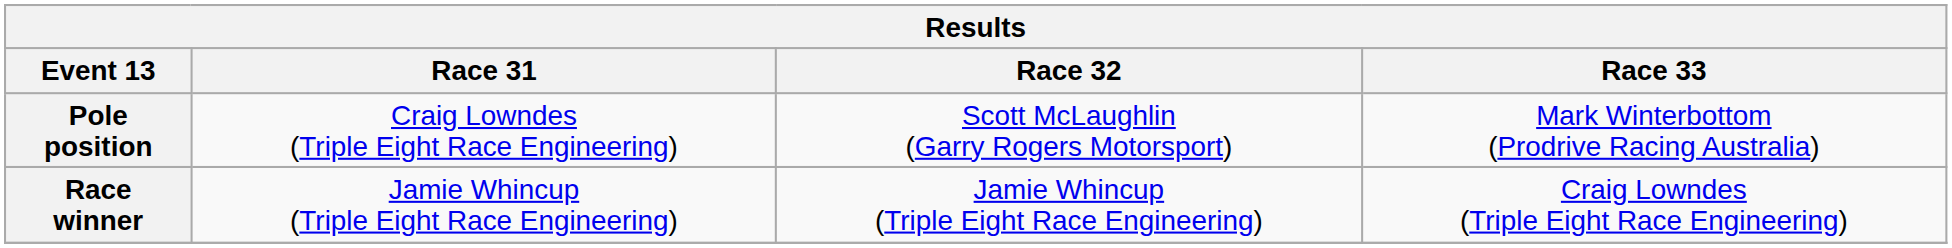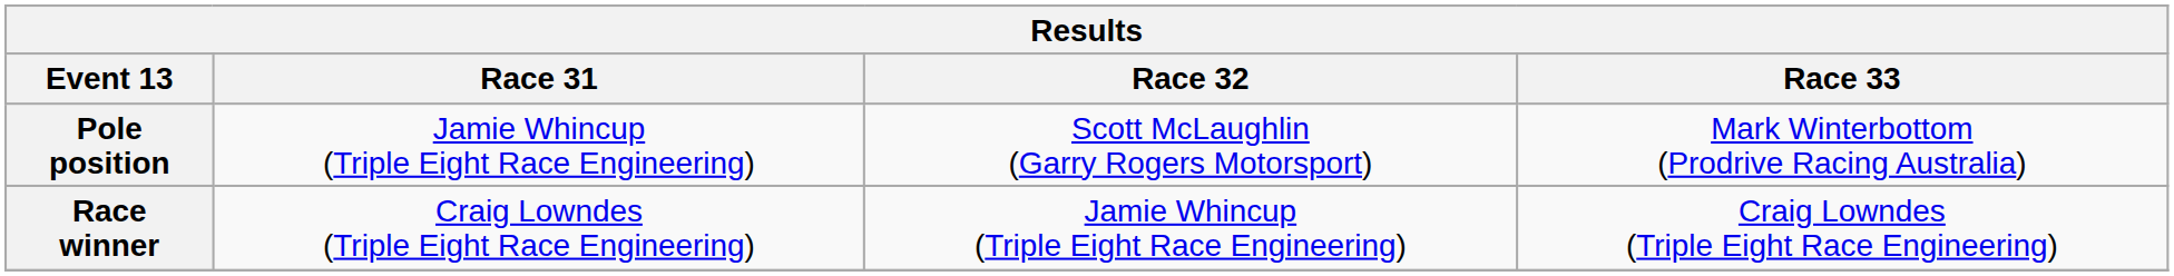Pole position | Race 31: Craig Lowndes (Triple Eight Race Engineering) -> Jamie Whincup (Triple Eight Race Engineering)
Race winner | Race 31: Jamie Whincup (Triple Eight Race Engineering) -> Craig Lowndes (Triple Eight Race Engineering)
